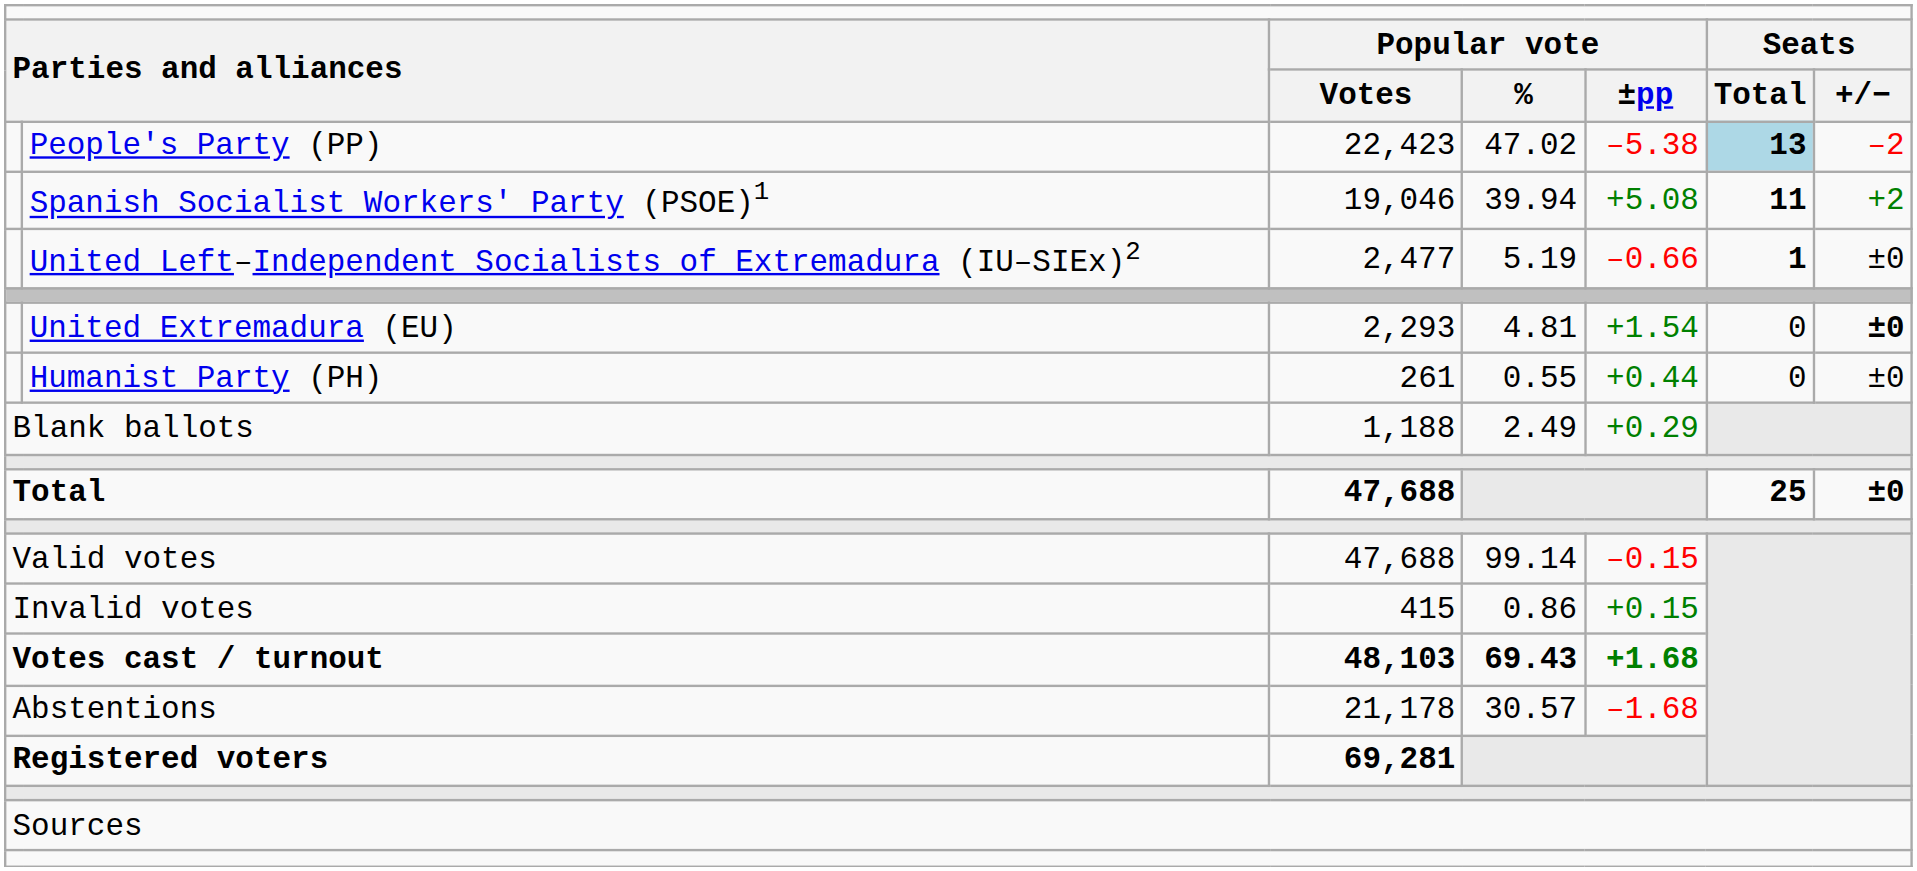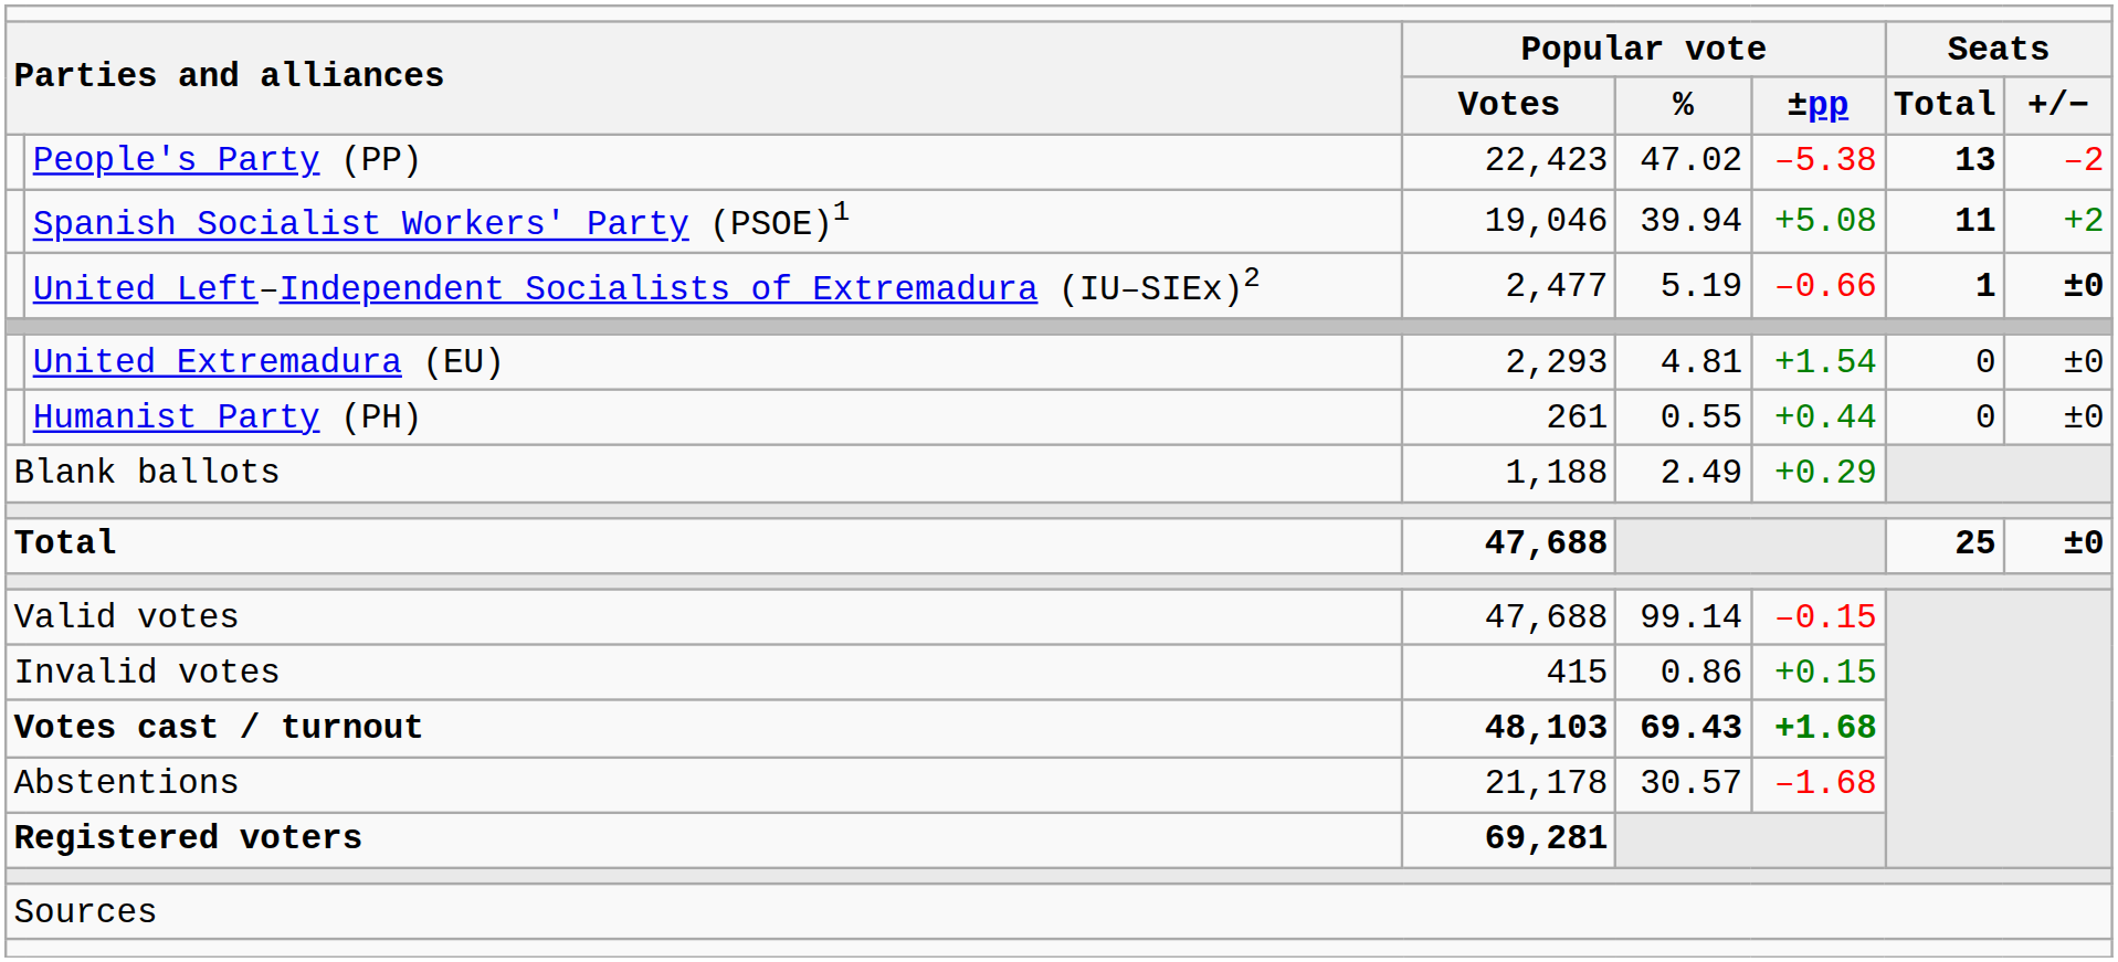People's Party (PP) | column 6: lightblue background -> no background
United Left–Independent Socialists of Extremadura (IU–SIEx)2 | column 7: normal -> bold
United Extremadura (EU) | column 7: bold -> normal
